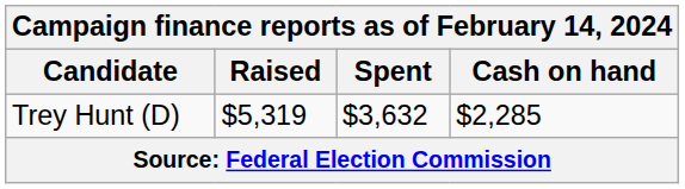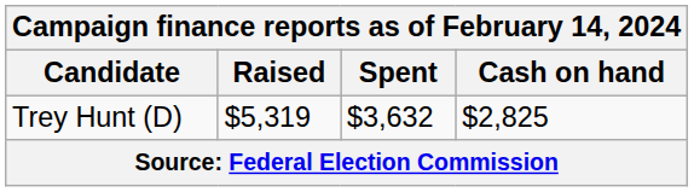Trey Hunt (D) | Cash on hand: $2,285 -> $2,825
